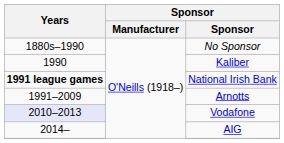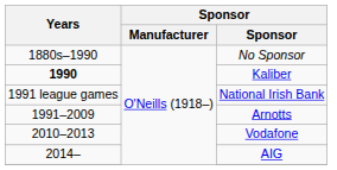Kaliber | Years: normal -> bold
National Irish Bank | Years: bold -> normal
Vodafone | Years: lavender background -> no background
